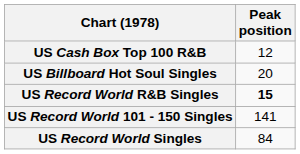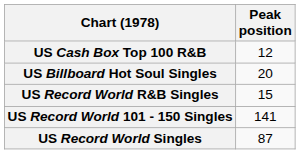US Record World R&B Singles | Peak position: bold -> normal
US Record World Singles | Peak position: 84 -> 87
